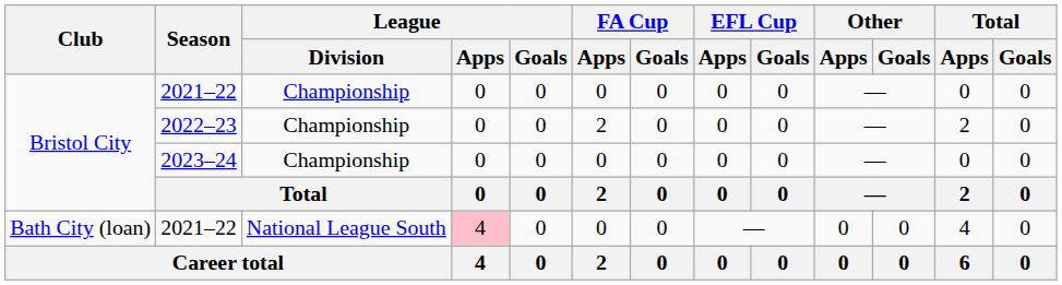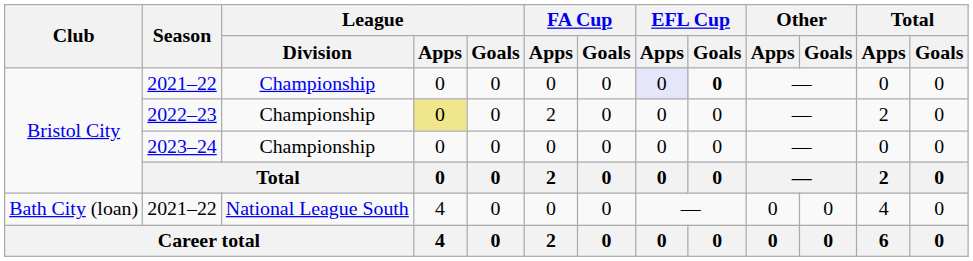Bristol City / 2021–22 | EFL Cup / Apps: no background -> lavender background
Bristol City / 2021–22 | EFL Cup / Goals: normal -> bold
2022–23 | League / Apps: no background -> khaki background
Bath City (loan) / 2021–22 | League / Apps: pink background -> no background
